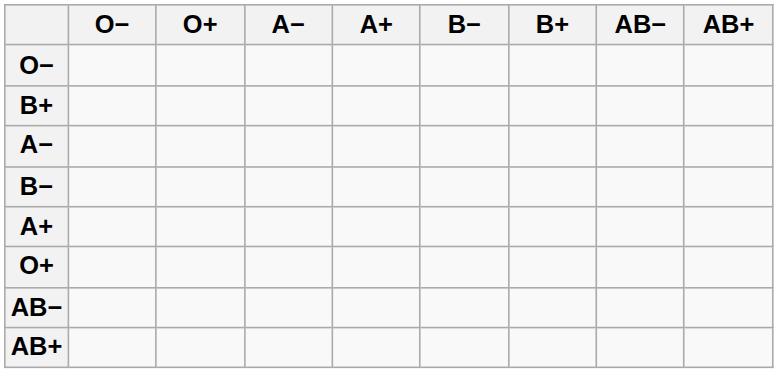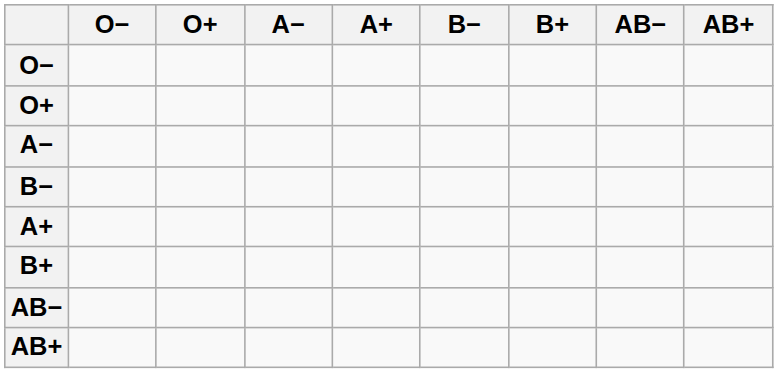row 3 | column 1: B+ -> O+
row 7 | column 1: O+ -> B+
